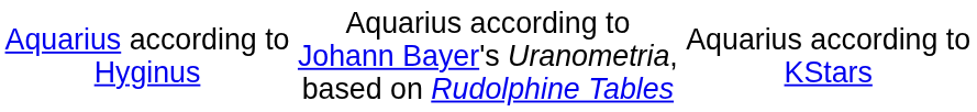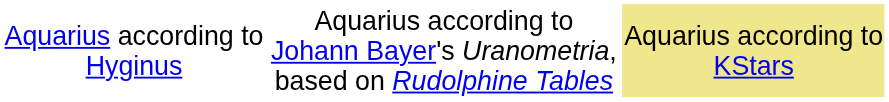Aquarius according to Hyginus | column 3: no background -> khaki background
